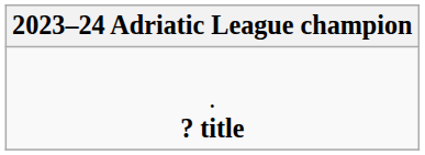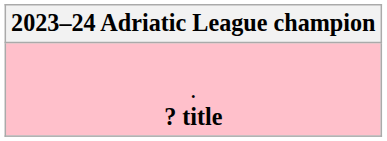row 2 | column 1: no background -> pink background
